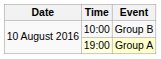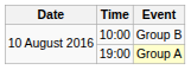Group A | Time: lightyellow background -> no background
